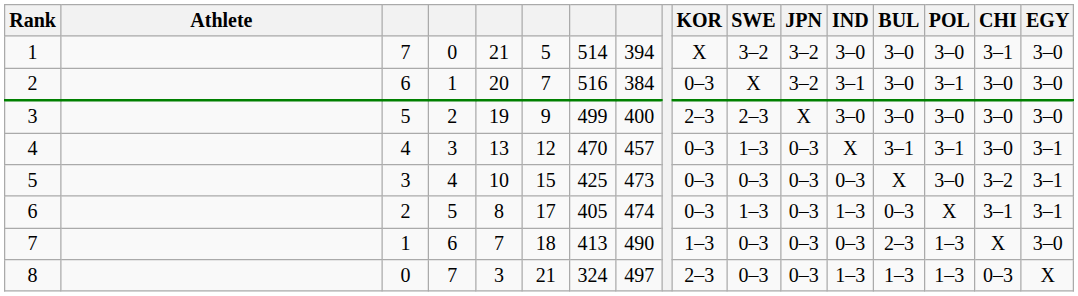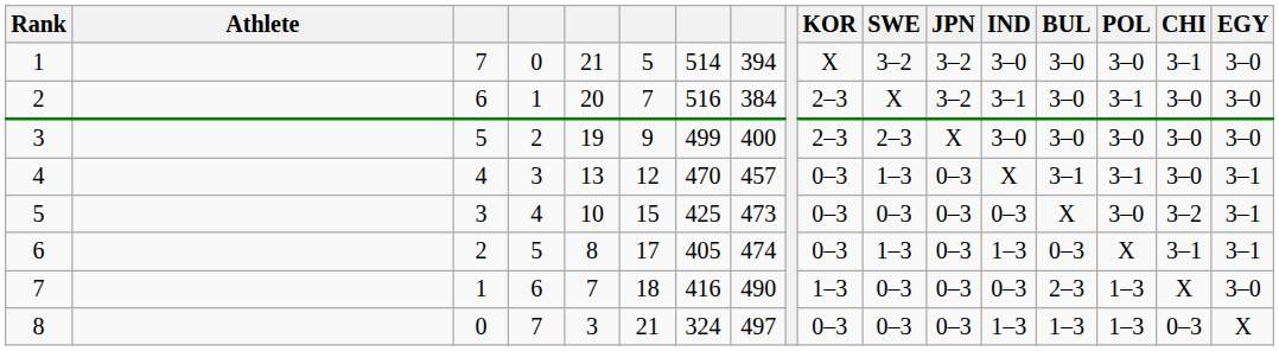row 3 | KOR: 0–3 -> 2–3
row 8 | column 7: 413 -> 416
row 9 | KOR: 2–3 -> 0–3
